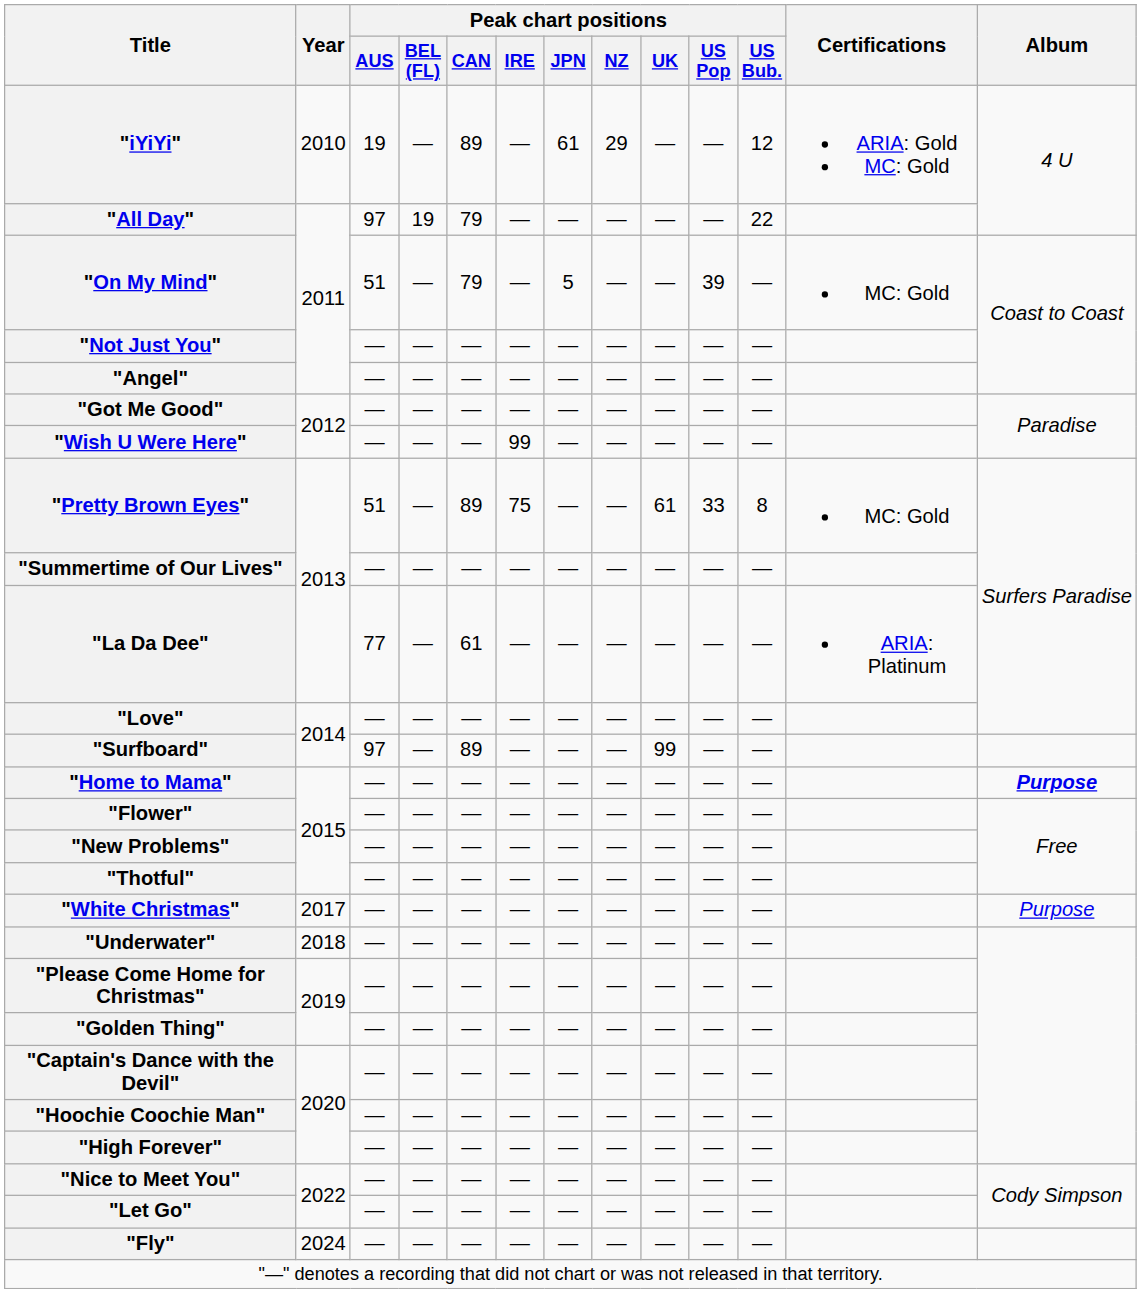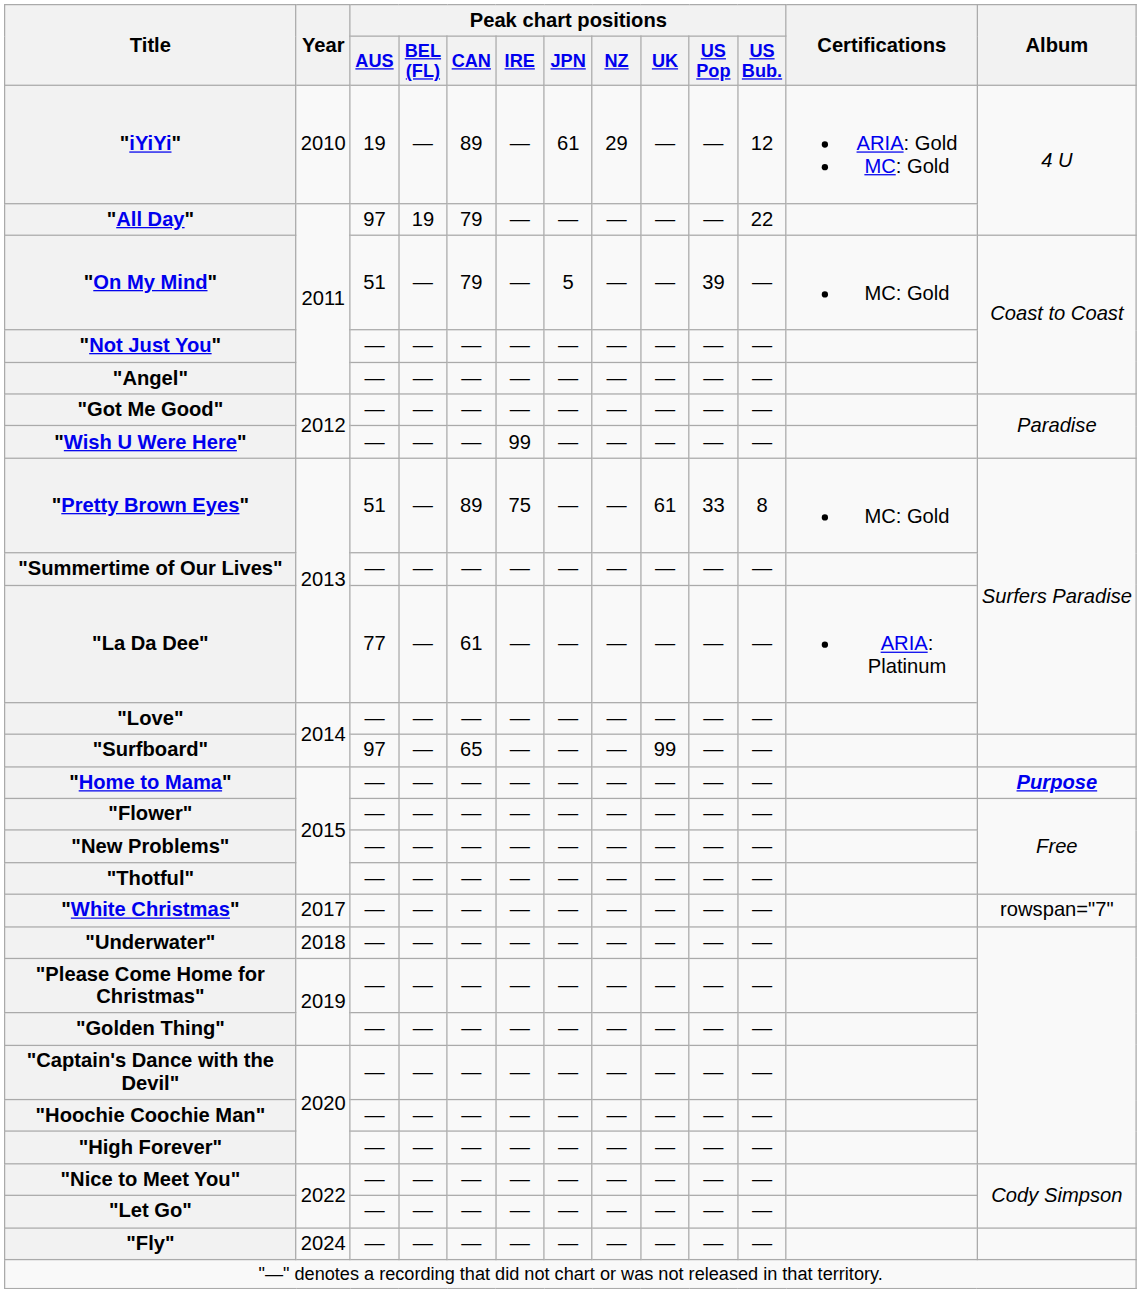"Surfboard" | Peak chart positions / CAN: 89 -> 65
"White Christmas" | Album: Purpose -> rowspan="7"
